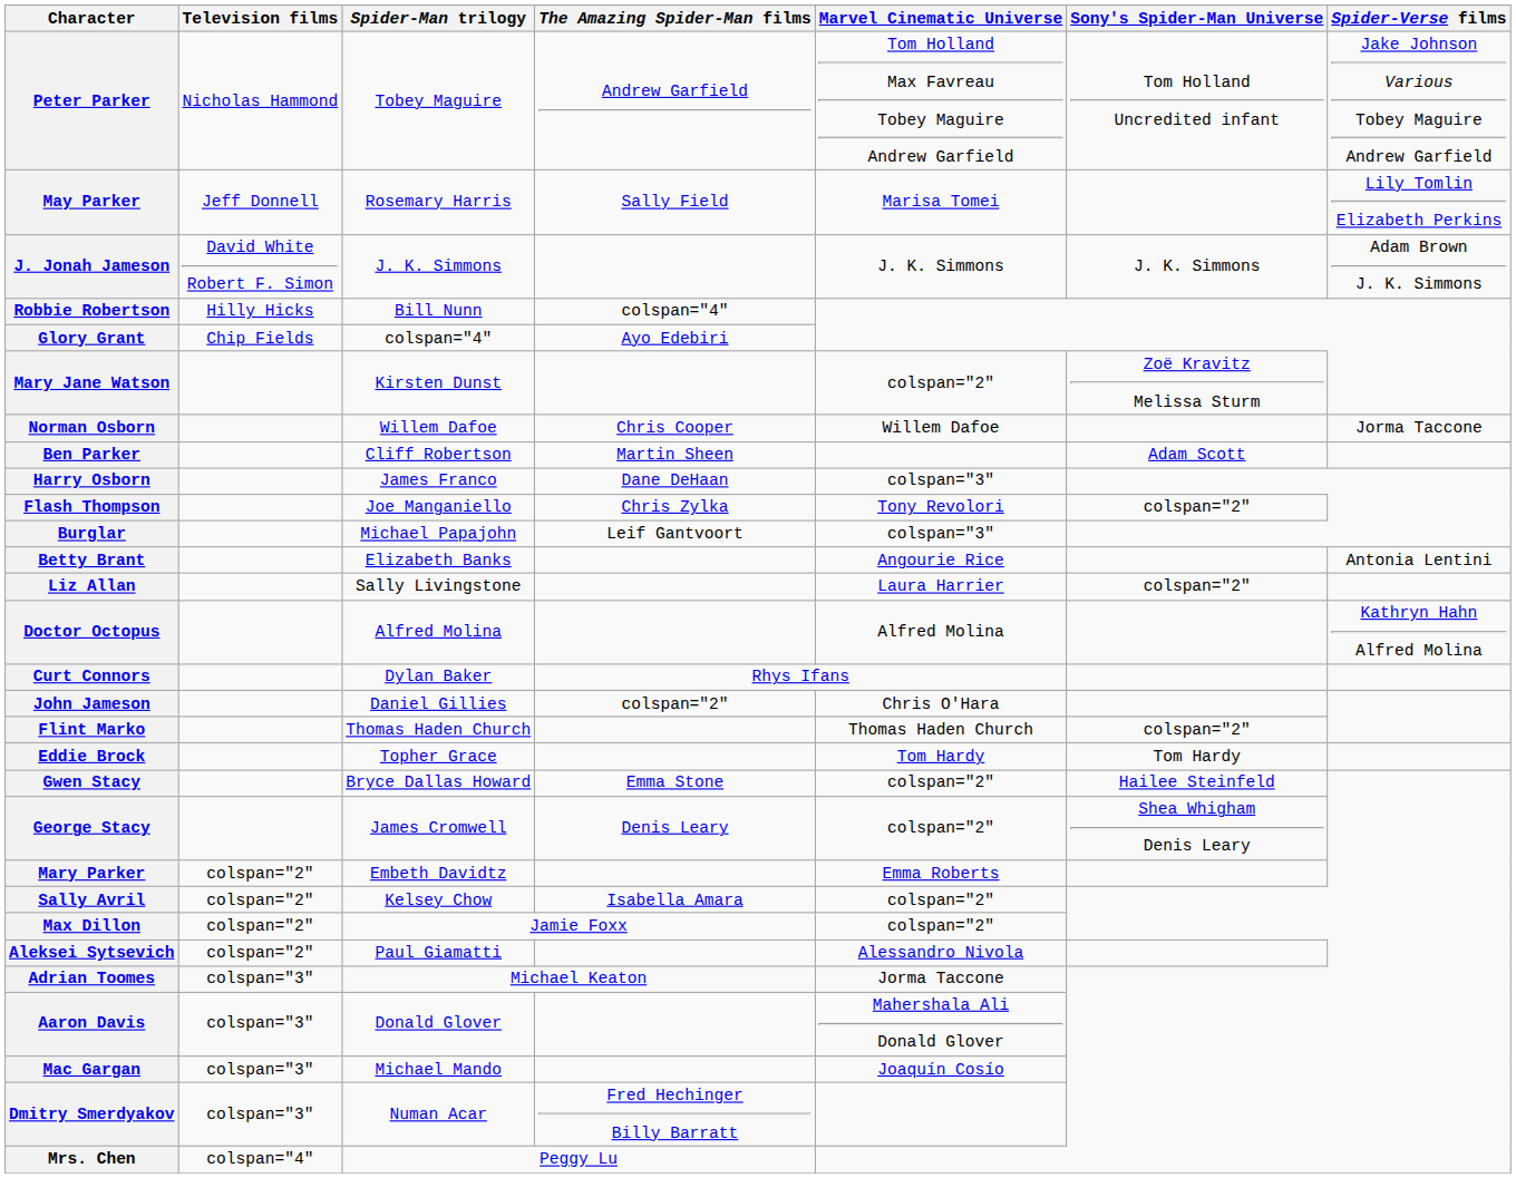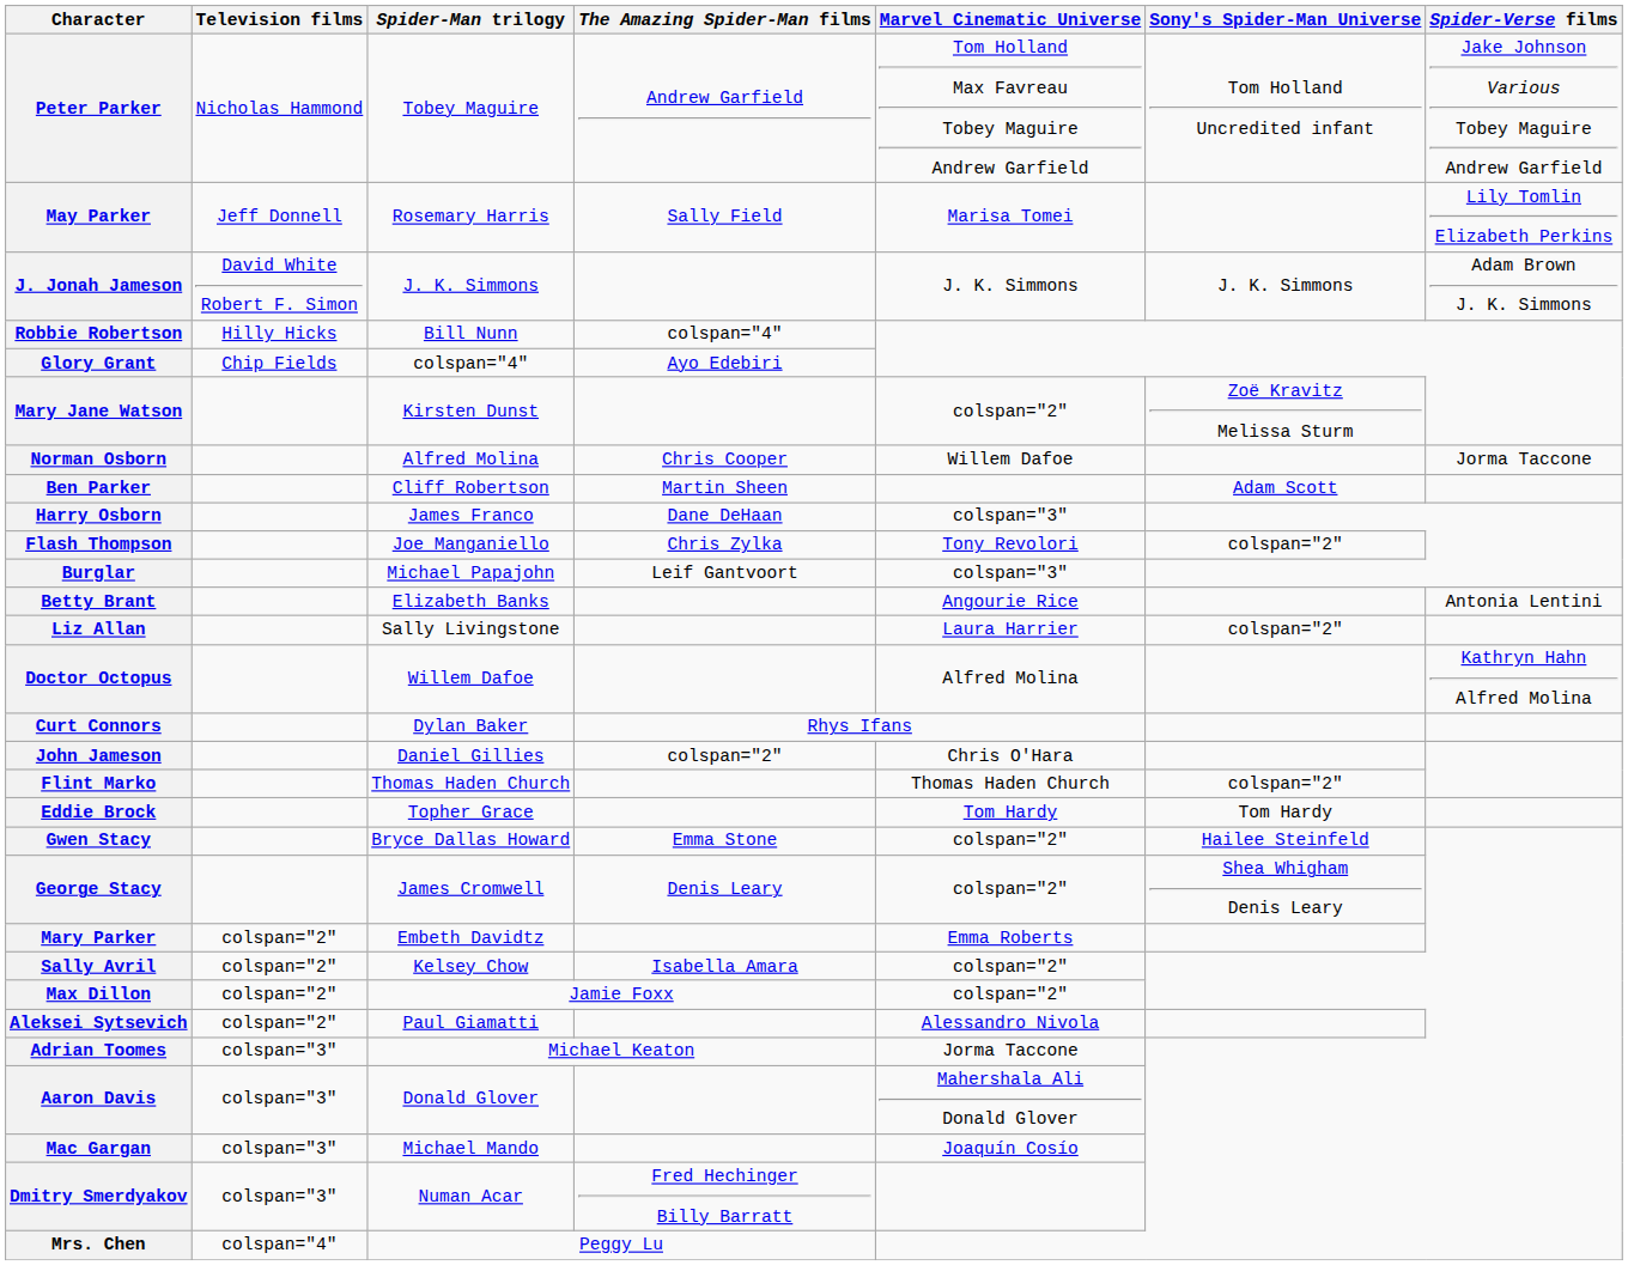Norman Osborn | Spider-Man trilogy: Willem Dafoe -> Alfred Molina
Doctor Octopus | Spider-Man trilogy: Alfred Molina -> Willem Dafoe
